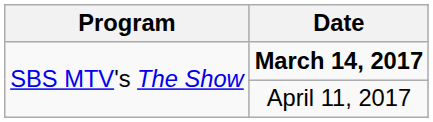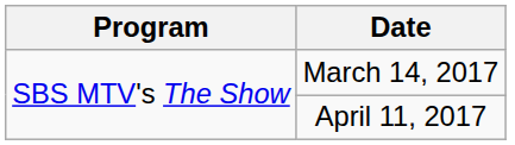March 14, 2017 | Date: bold -> normal
